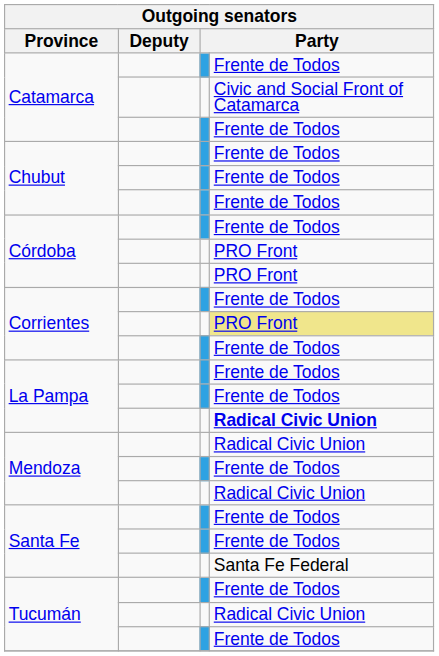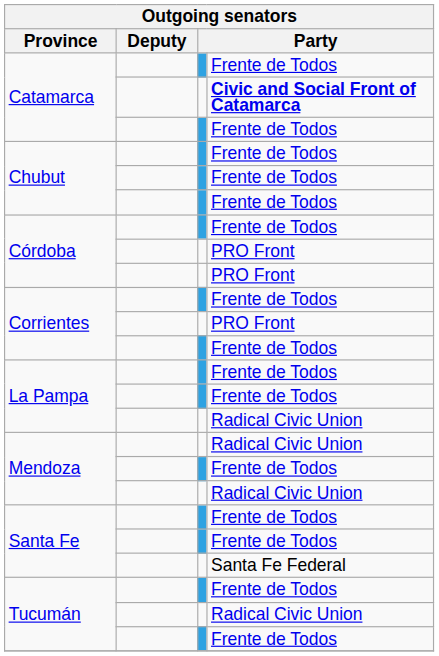Catamarca / Civic and Social Front of Catamarca | column 4: normal -> bold
Corrientes / PRO Front | column 4: khaki background -> no background
La Pampa / Radical Civic Union | column 4: bold -> normal
